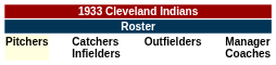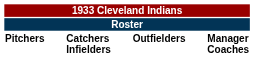Pitchers | column 1: lightyellow background -> no background
